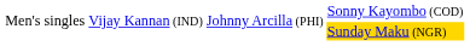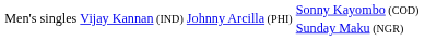row 2 | column 4: gold background -> no background
